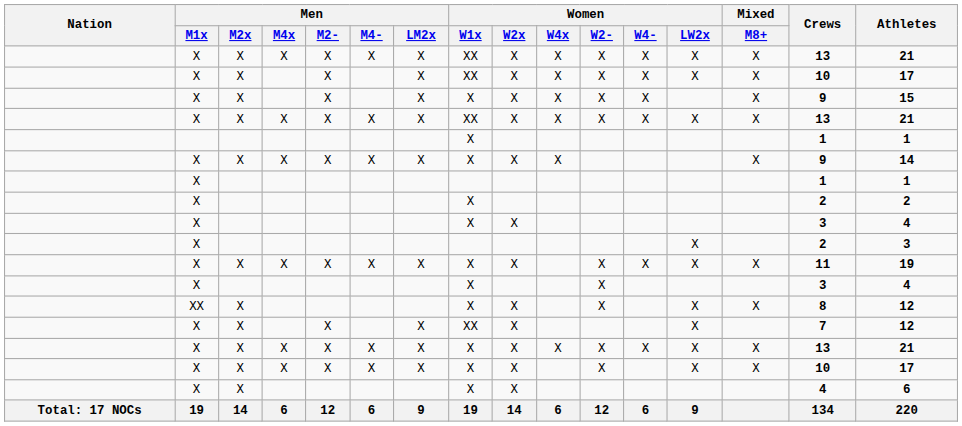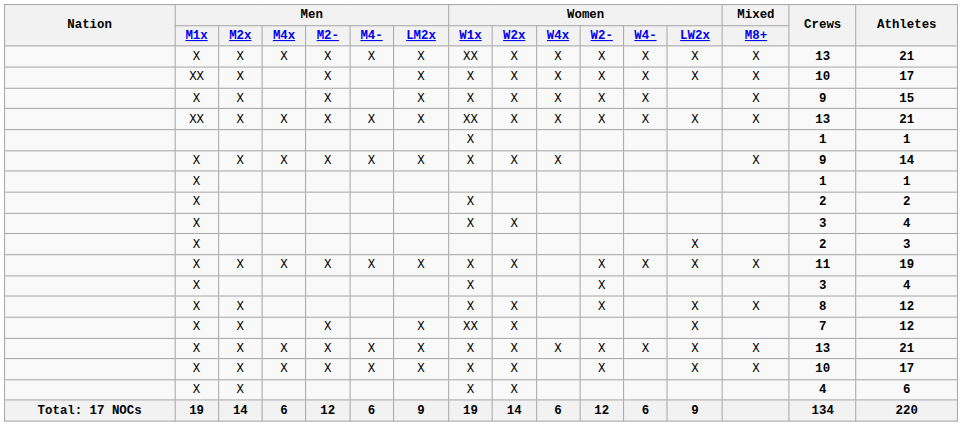row 4 | Men / M1x: X -> XX
row 4 | Women / W1x: XX -> X
row 6 | Men / M1x: X -> XX
row 15 | Men / M1x: XX -> X
